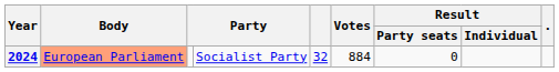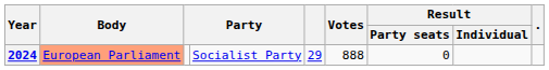2024 | column 5: 32 -> 29
2024 | Votes: 884 -> 888
